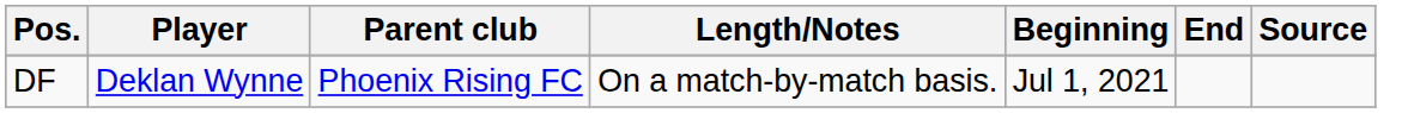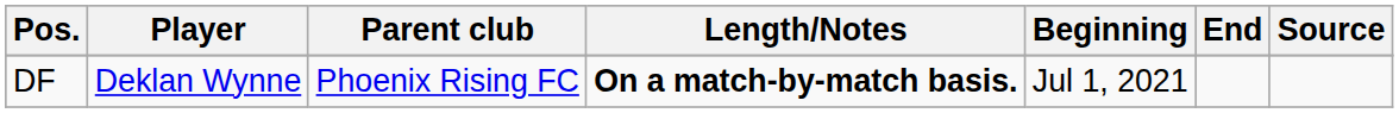DF | Length/Notes: normal -> bold
